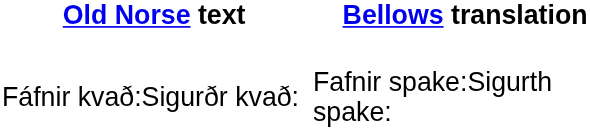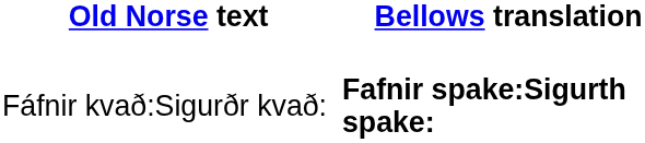Fáfnir kvað:Sigurðr kvað: | Bellows translation: normal -> bold
